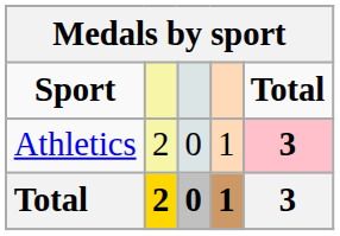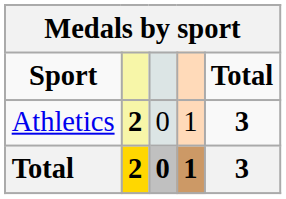Athletics | column 2: normal -> bold
Athletics | Total: pink background -> no background
